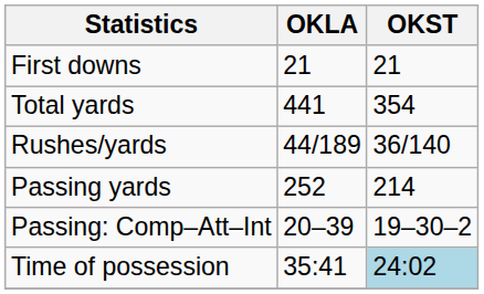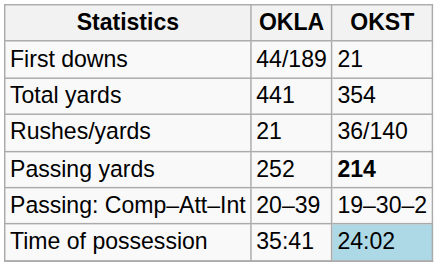First downs | OKLA: 21 -> 44/189
Rushes/yards | OKLA: 44/189 -> 21
Passing yards | OKST: normal -> bold
